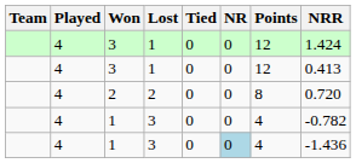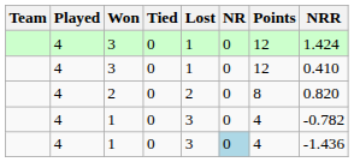columns swapped: Lost <-> Tied
row 3 | NRR: 0.413 -> 0.410
row 4 | NRR: 0.720 -> 0.820
